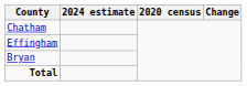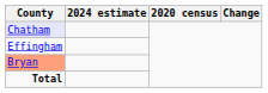Chatham | County: no background -> lavender background
Bryan | County: no background -> lightsalmon background
